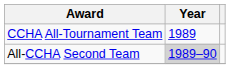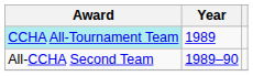row 2 | Award: no background -> paleturquoise background
row 3 | Year: lightgrey background -> no background
